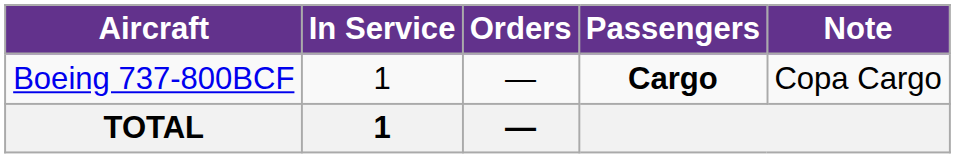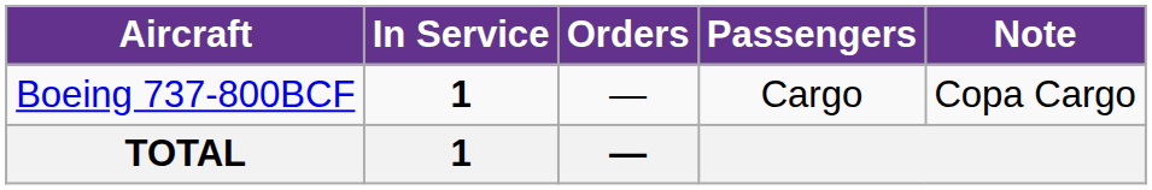Boeing 737-800BCF | In Service: normal -> bold
Boeing 737-800BCF | Passengers: bold -> normal
